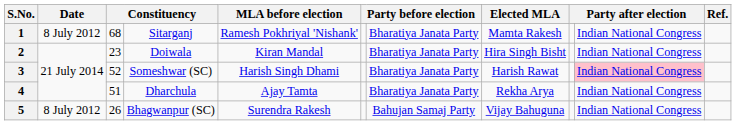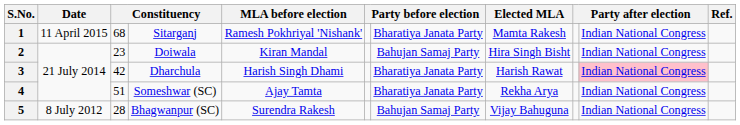1 | Date: 8 July 2012 -> 11 April 2015
2 | column 7: Bharatiya Janata Party -> Bahujan Samaj Party
3 | column 3: 52 -> 42
3 | column 4: Someshwar (SC) -> Dharchula
4 | column 4: Dharchula -> Someshwar (SC)
5 | column 3: 26 -> 28
